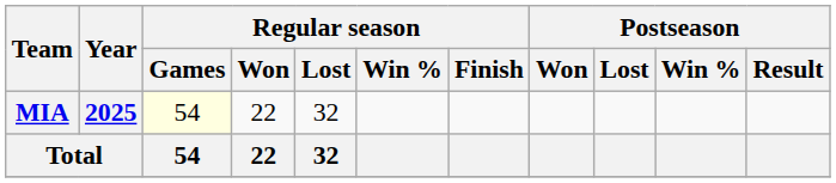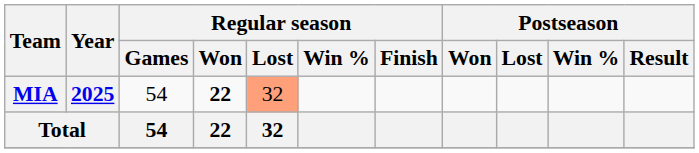MIA | Regular season / Games: lightyellow background -> no background
MIA | Regular season / Won: normal -> bold
MIA | Regular season / Lost: no background -> lightsalmon background
